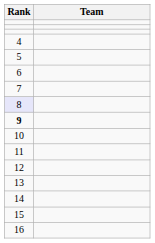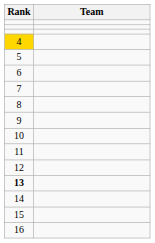row 5 | Rank: no background -> gold background
row 9 | Rank: lavender background -> no background
row 10 | Rank: bold -> normal
row 14 | Rank: normal -> bold
